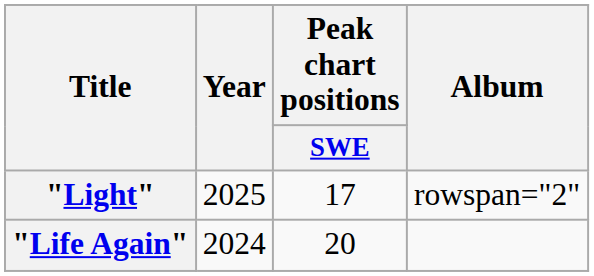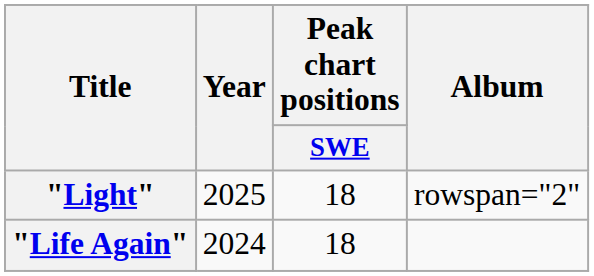"Light" | Peak chart positions / SWE: 17 -> 18
"Life Again" | Peak chart positions / SWE: 20 -> 18
